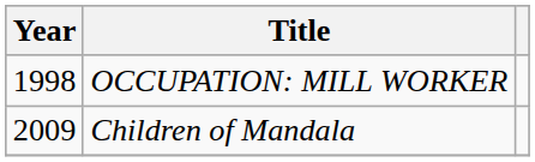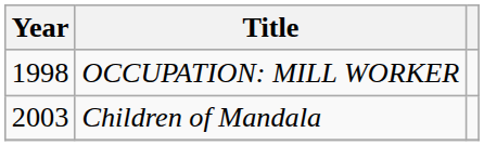Children of Mandala | Year: 2009 -> 2003
